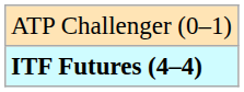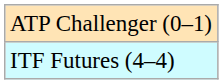row 2 | column 1: bold -> normal
